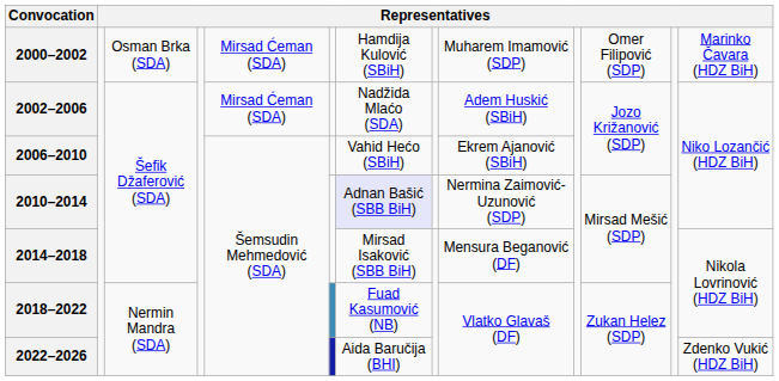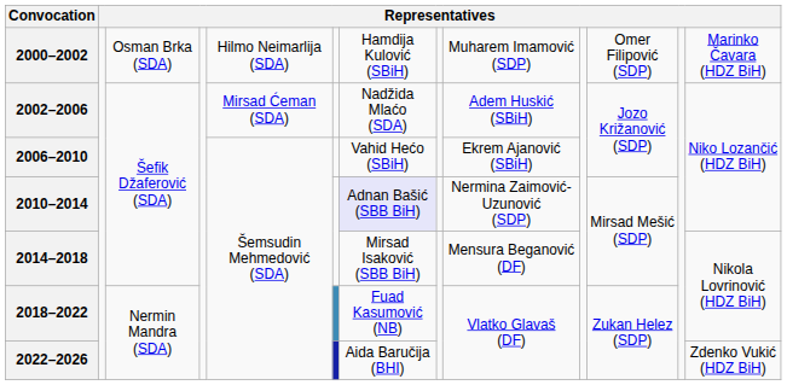2000–2002 | column 5: Mirsad Ćeman (SDA) -> Hilmo Neimarlija (SDA)
